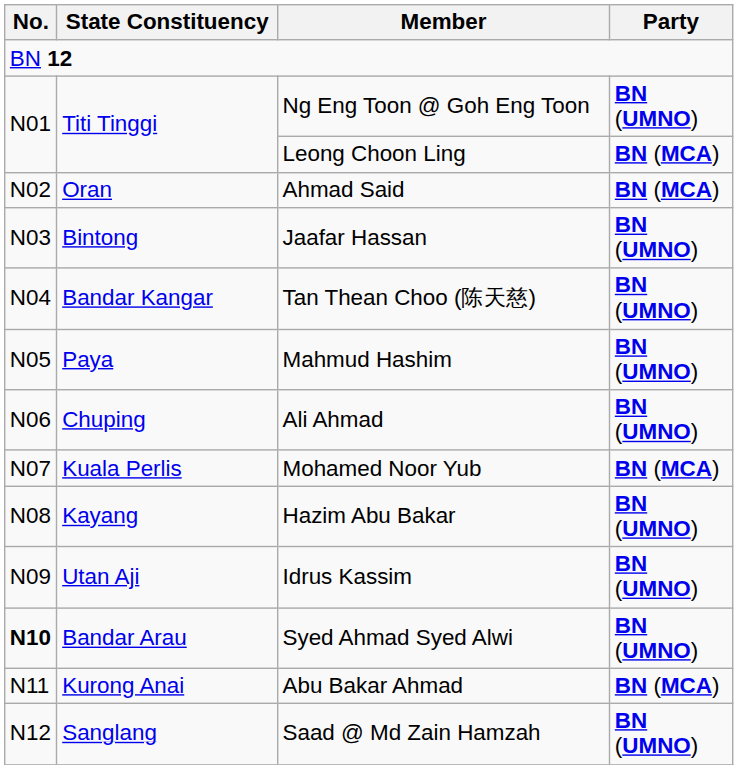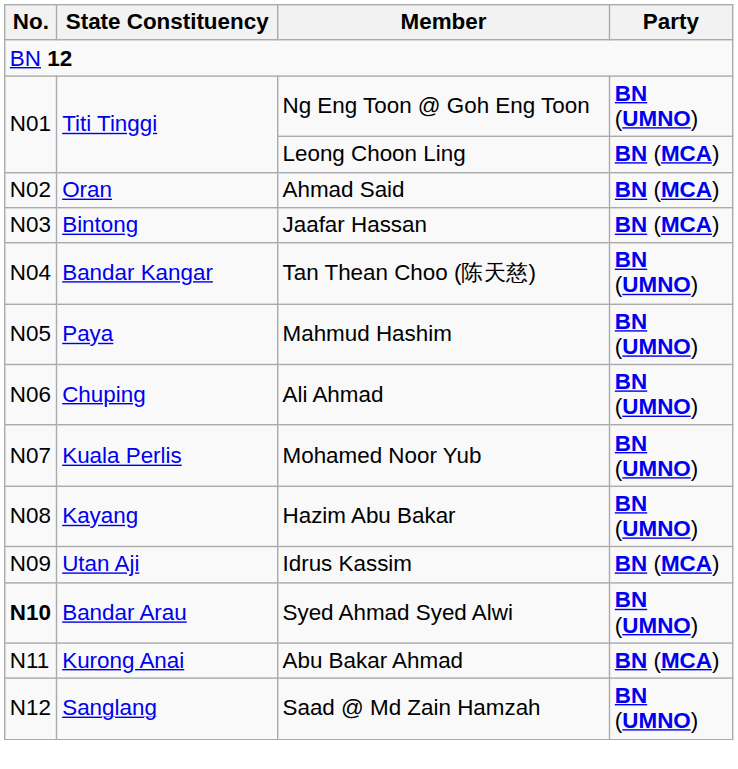Jaafar Hassan | Party: BN (UMNO) -> BN (MCA)
Mohamed Noor Yub | Party: BN (MCA) -> BN (UMNO)
Idrus Kassim | Party: BN (UMNO) -> BN (MCA)
